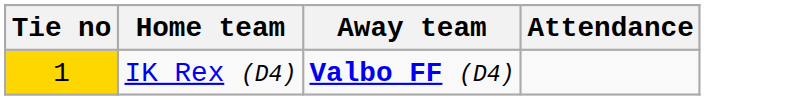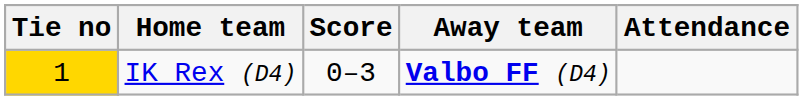+ column: Score | 0–3
